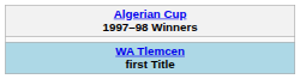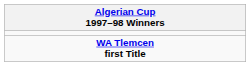row 3 | column 1: lightblue background -> no background
